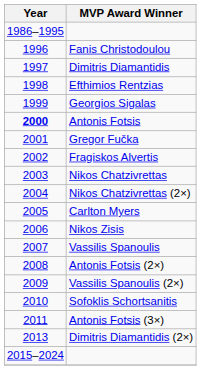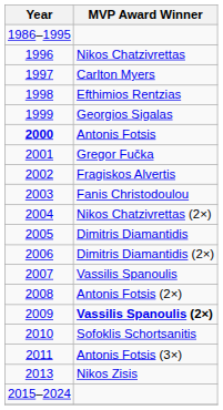row 3 | MVP Award Winner: Fanis Christodoulou -> Nikos Chatzivrettas
row 4 | MVP Award Winner: Dimitris Diamantidis -> Carlton Myers
row 10 | MVP Award Winner: Nikos Chatzivrettas -> Fanis Christodoulou
row 12 | MVP Award Winner: Carlton Myers -> Dimitris Diamantidis
row 13 | MVP Award Winner: Nikos Zisis -> Dimitris Diamantidis (2×)
row 16 | MVP Award Winner: normal -> bold
row 19 | MVP Award Winner: Dimitris Diamantidis (2×) -> Nikos Zisis
